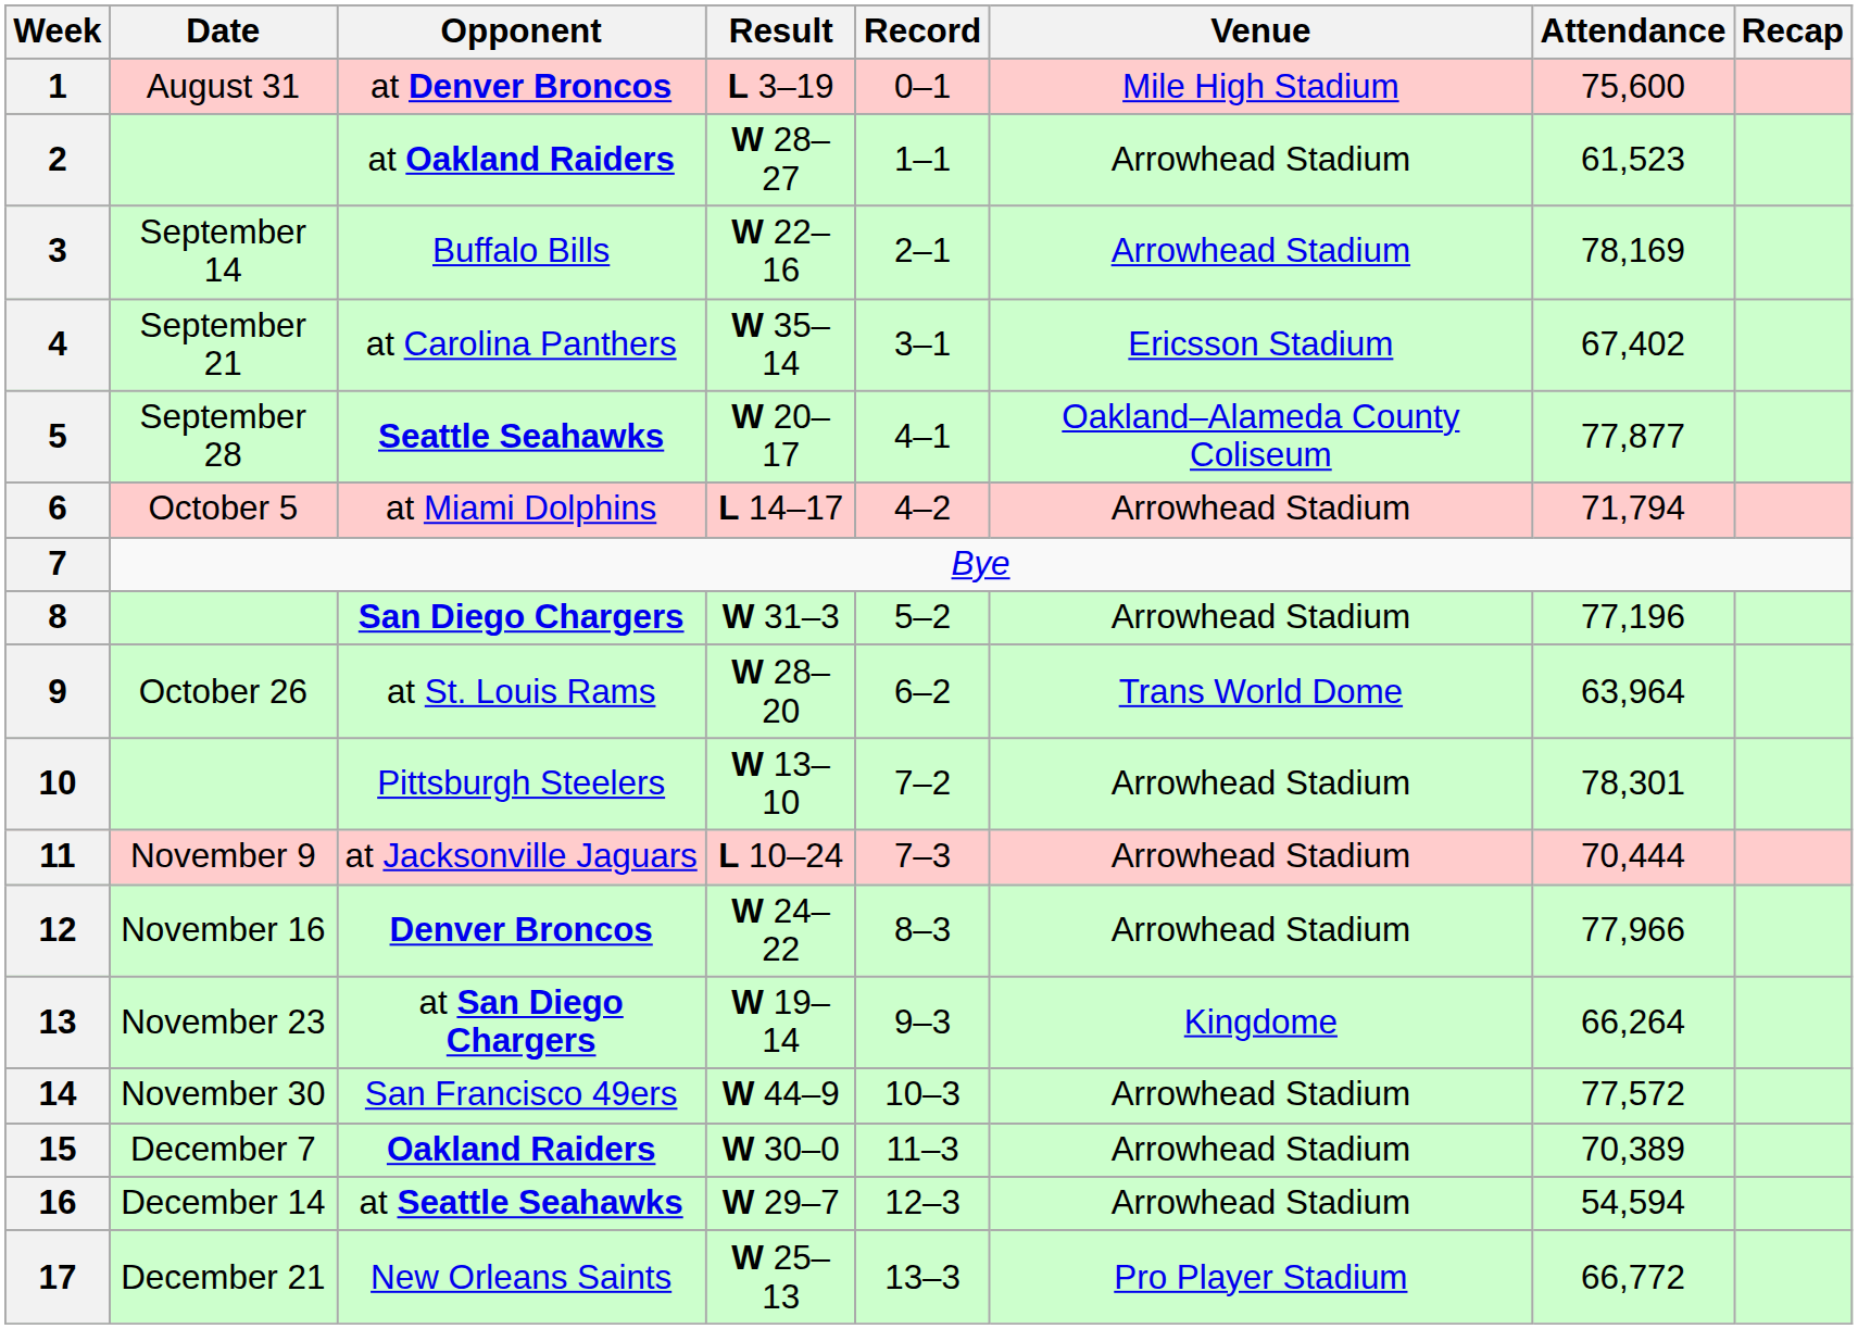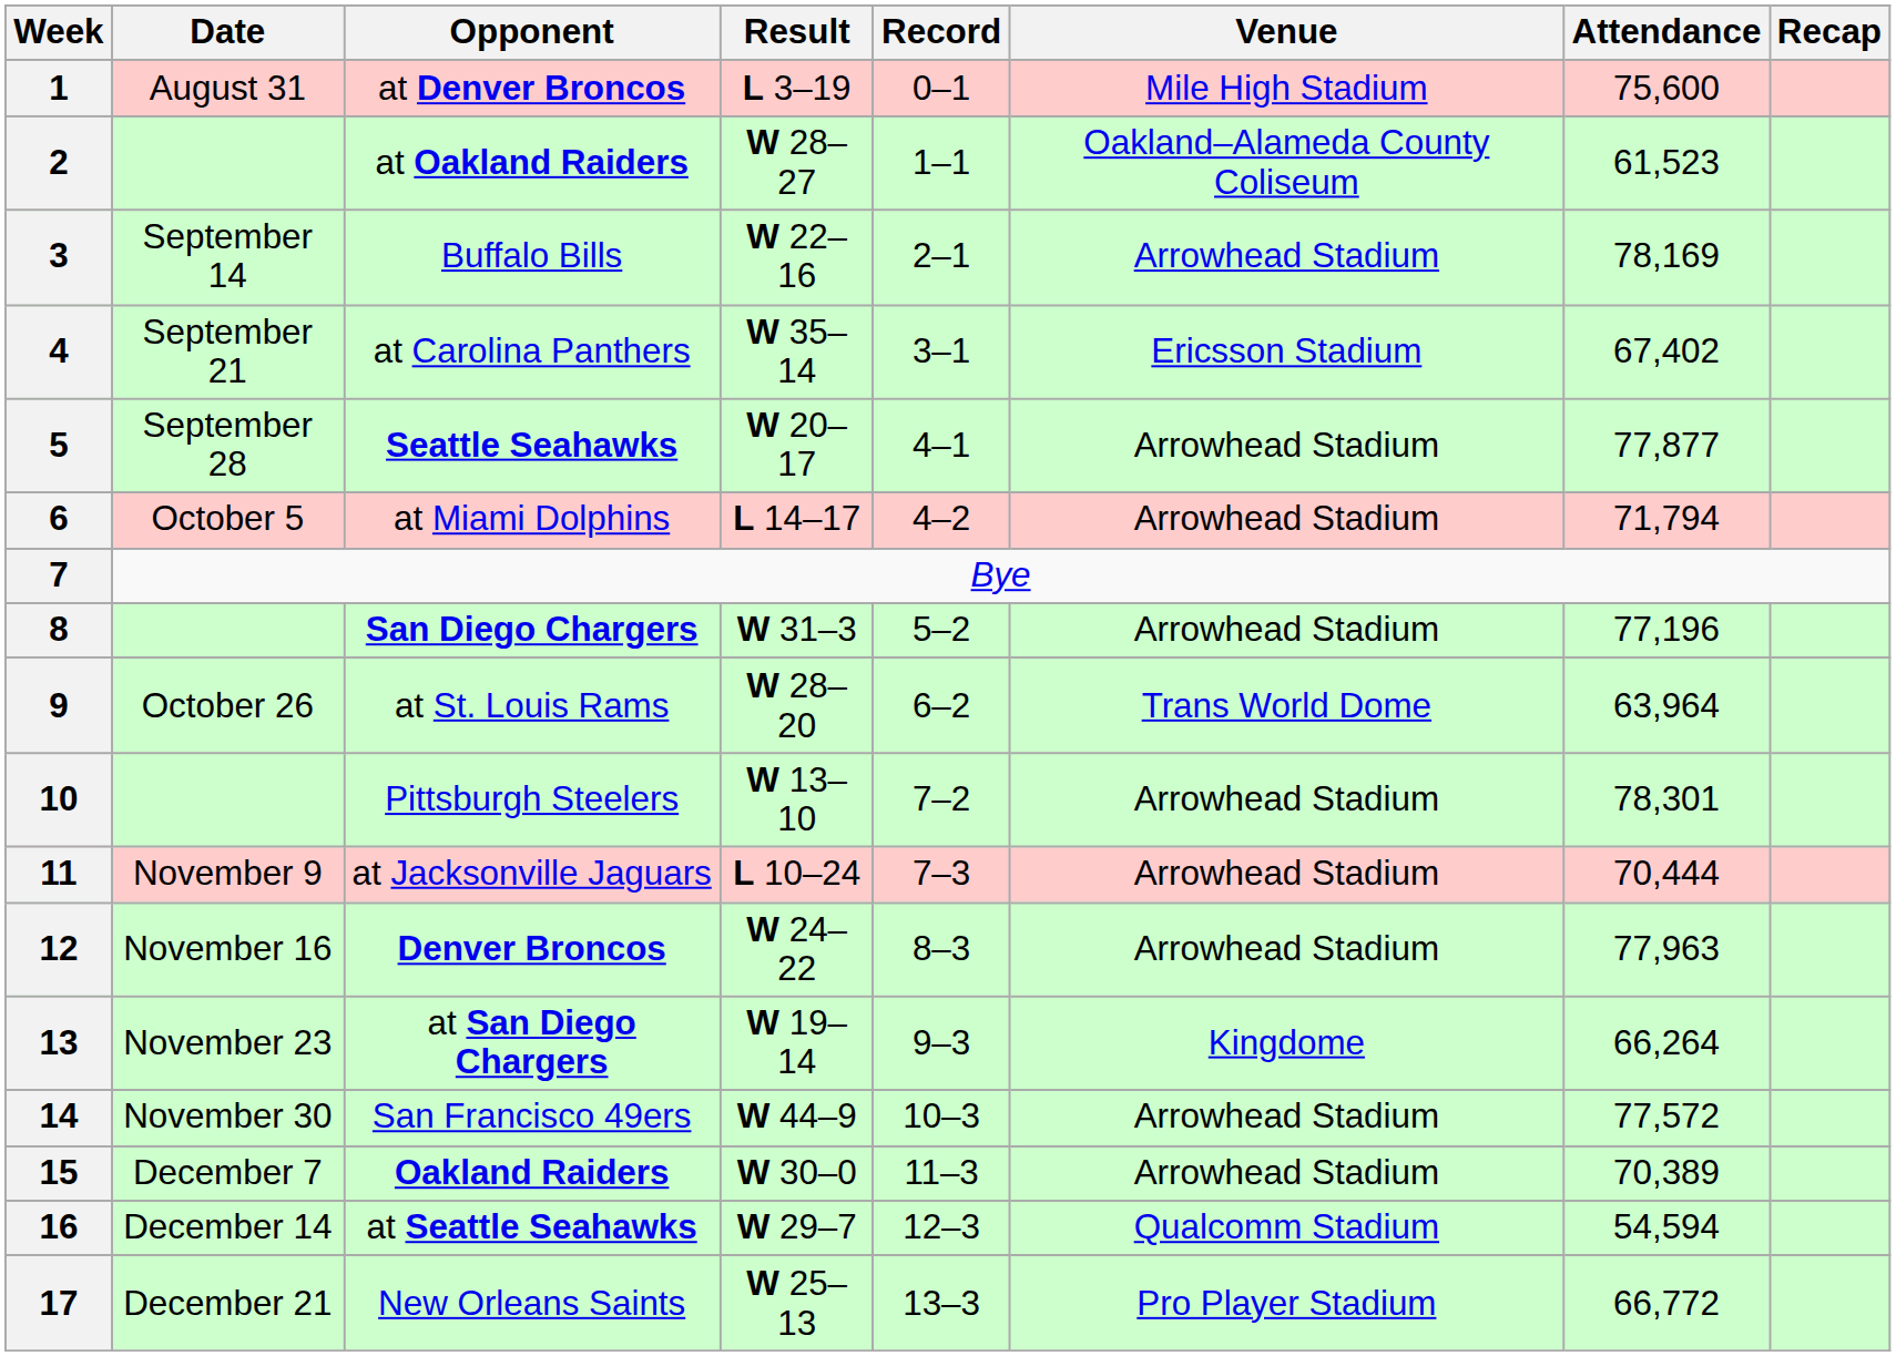2 | Venue: Arrowhead Stadium -> Oakland–Alameda County Coliseum
5 | Venue: Oakland–Alameda County Coliseum -> Arrowhead Stadium
12 | Attendance: 77,966 -> 77,963
16 | Venue: Arrowhead Stadium -> Qualcomm Stadium
